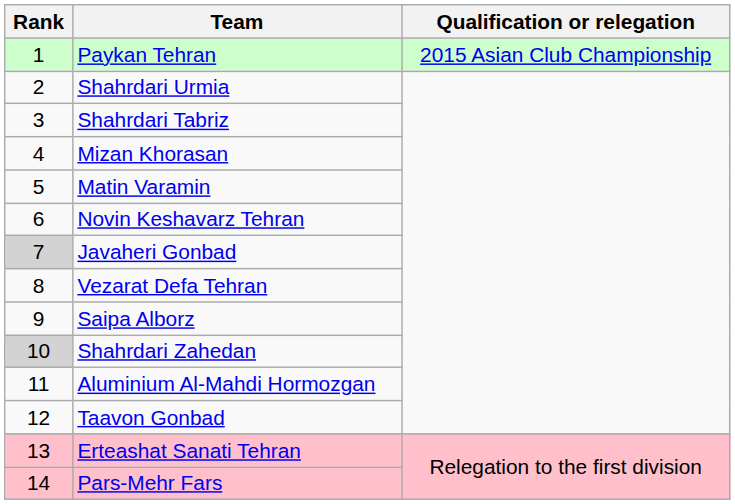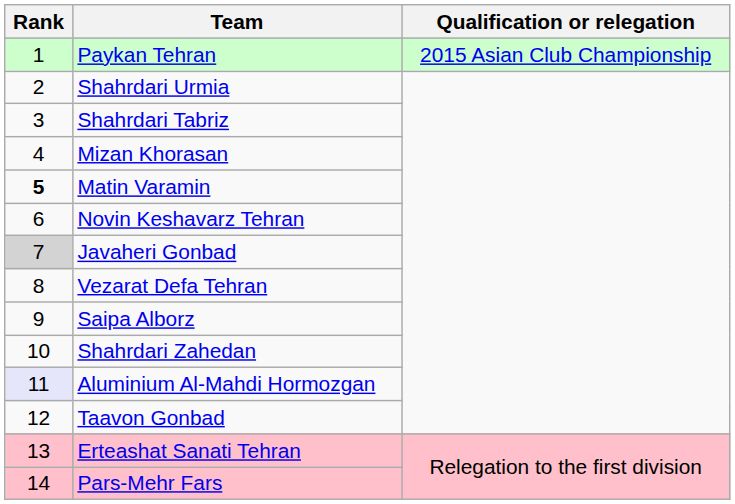Matin Varamin | Rank: normal -> bold
Shahrdari Zahedan | Rank: lightgrey background -> no background
Aluminium Al-Mahdi Hormozgan | Rank: no background -> lavender background
